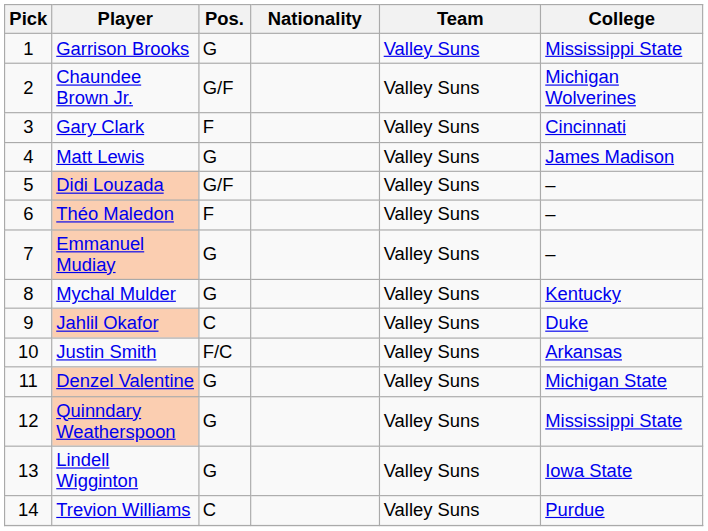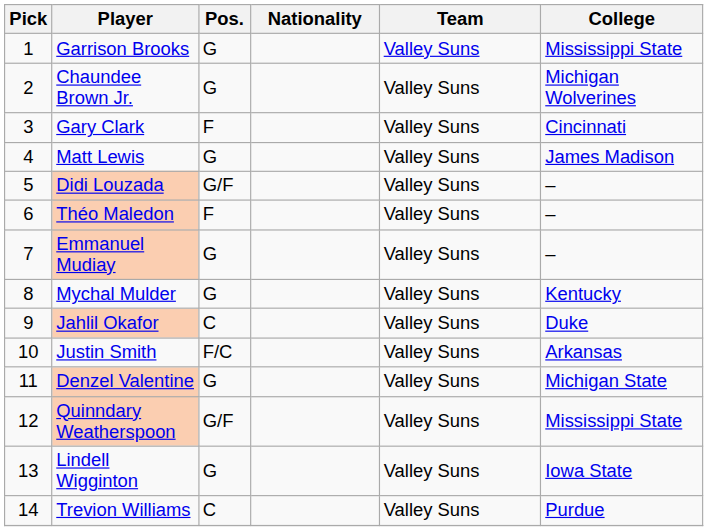Chaundee Brown Jr. | Pos.: G/F -> G
Quinndary Weatherspoon | Pos.: G -> G/F
